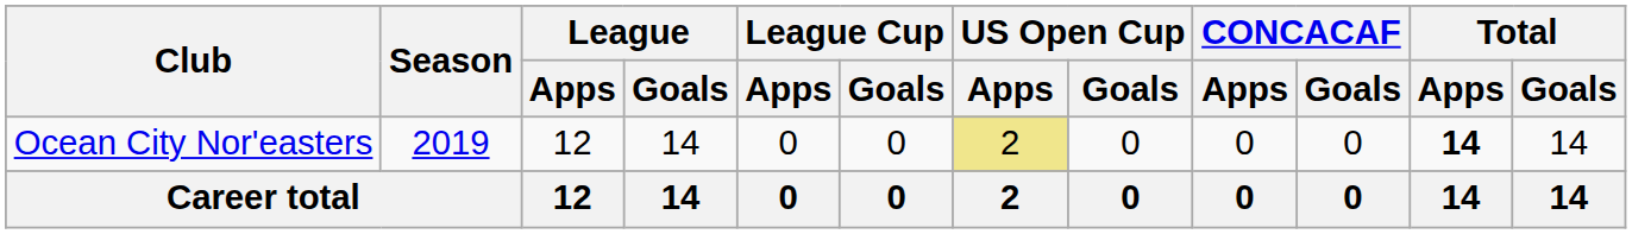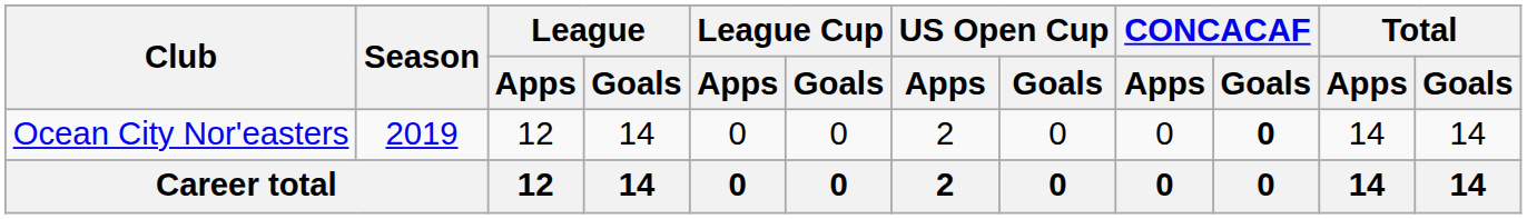Ocean City Nor'easters | US Open Cup / Apps: khaki background -> no background
Ocean City Nor'easters | CONCACAF / Goals: normal -> bold
Ocean City Nor'easters | Total / Apps: bold -> normal
